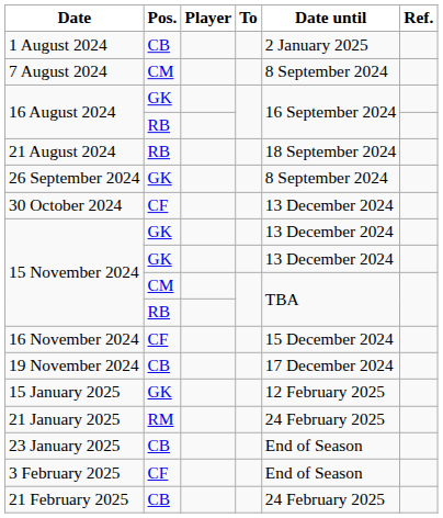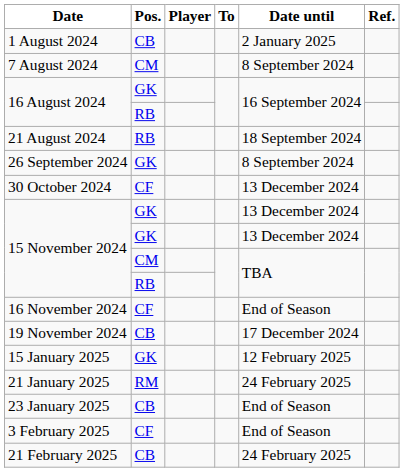16 November 2024 | Date until: 15 December 2024 -> End of Season
